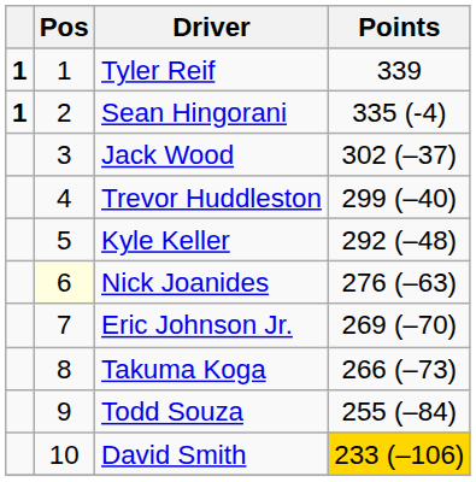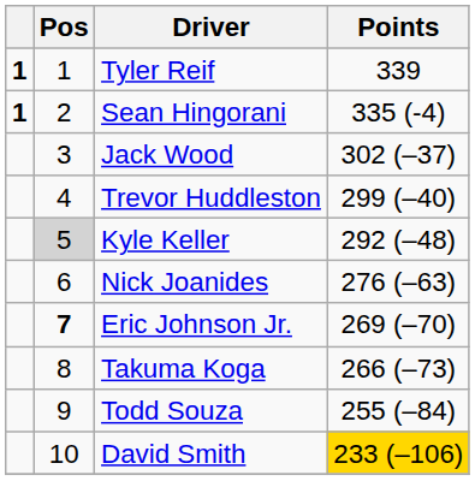Kyle Keller | Pos: no background -> lightgrey background
Nick Joanides | Pos: lightyellow background -> no background
Eric Johnson Jr. | Pos: normal -> bold
